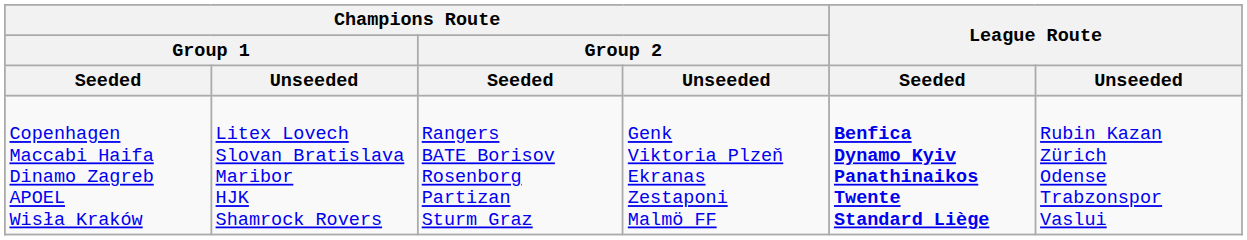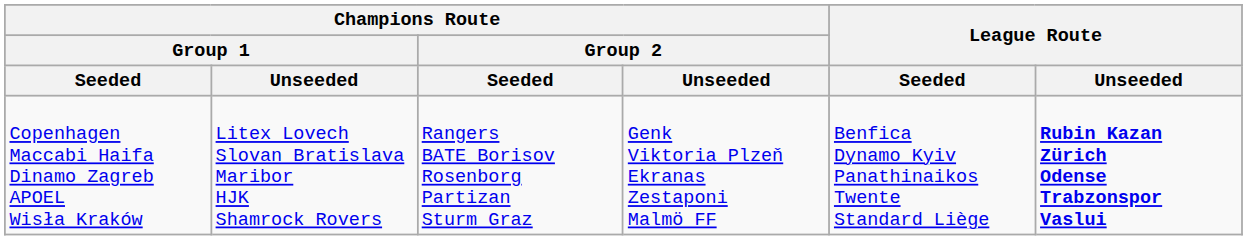Copenhagen Maccabi Haifa Dinamo Zagreb APOEL Wisła Kraków | League Route / Seeded: bold -> normal
Copenhagen Maccabi Haifa Dinamo Zagreb APOEL Wisła Kraków | League Route / Unseeded: normal -> bold
